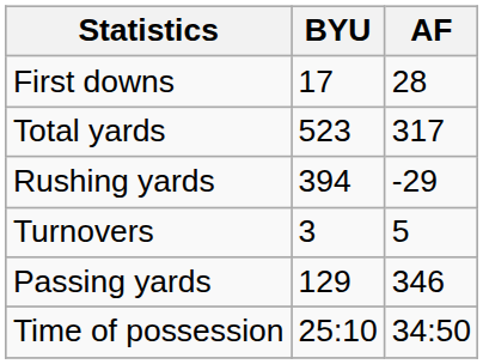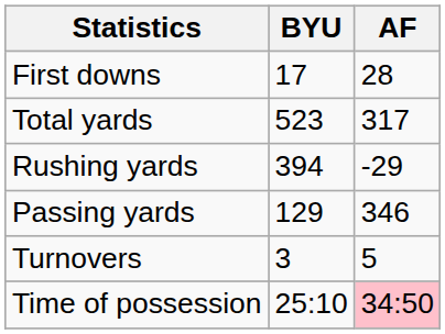rows swapped: Passing yards <-> Turnovers
Time of possession | AF: no background -> pink background
